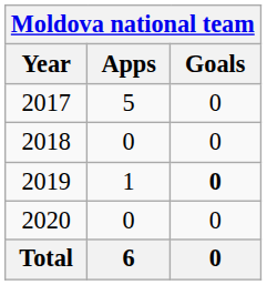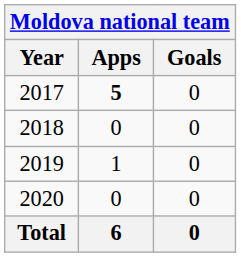2017 | Apps: normal -> bold
2019 | Goals: bold -> normal
